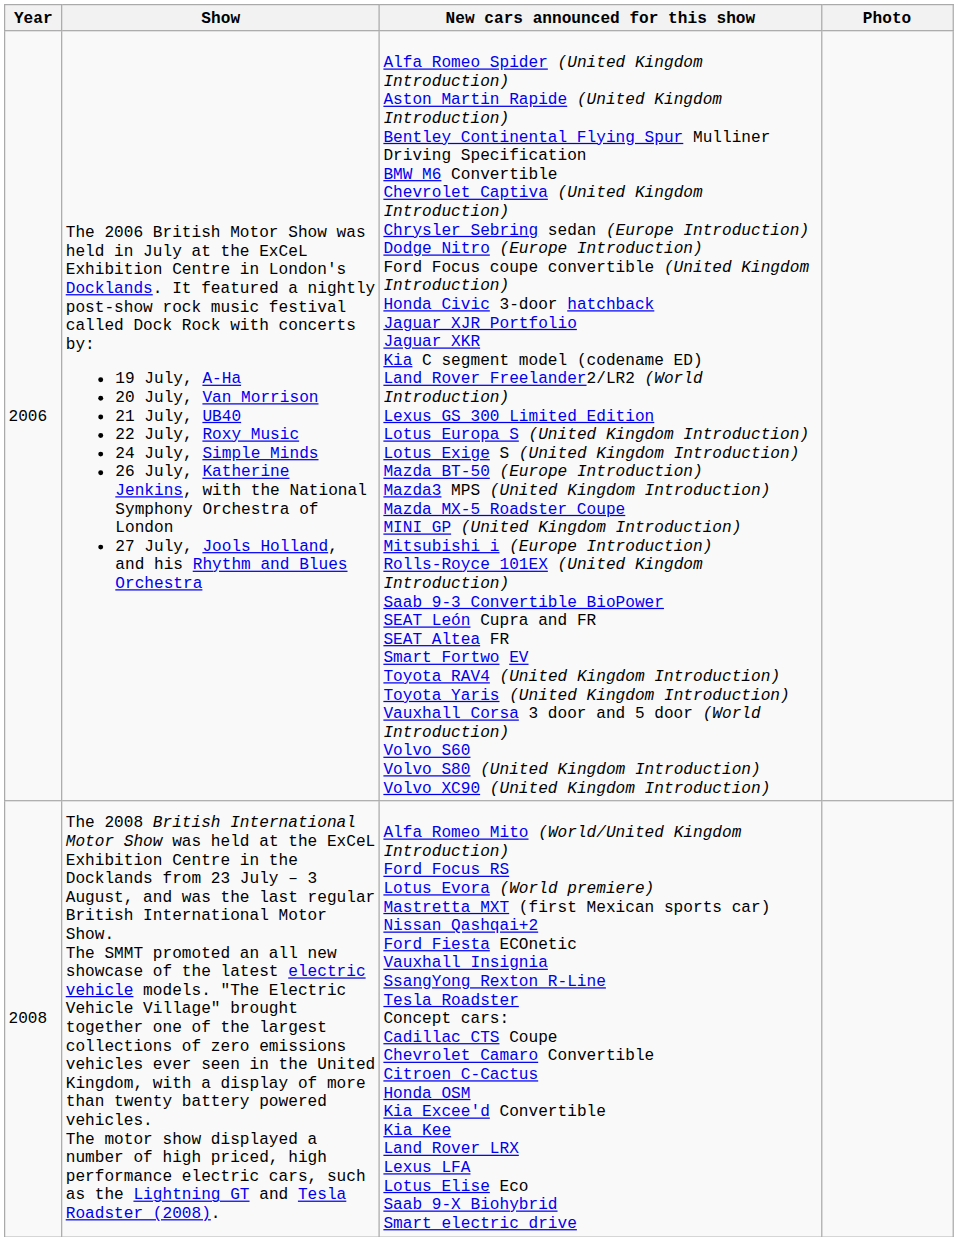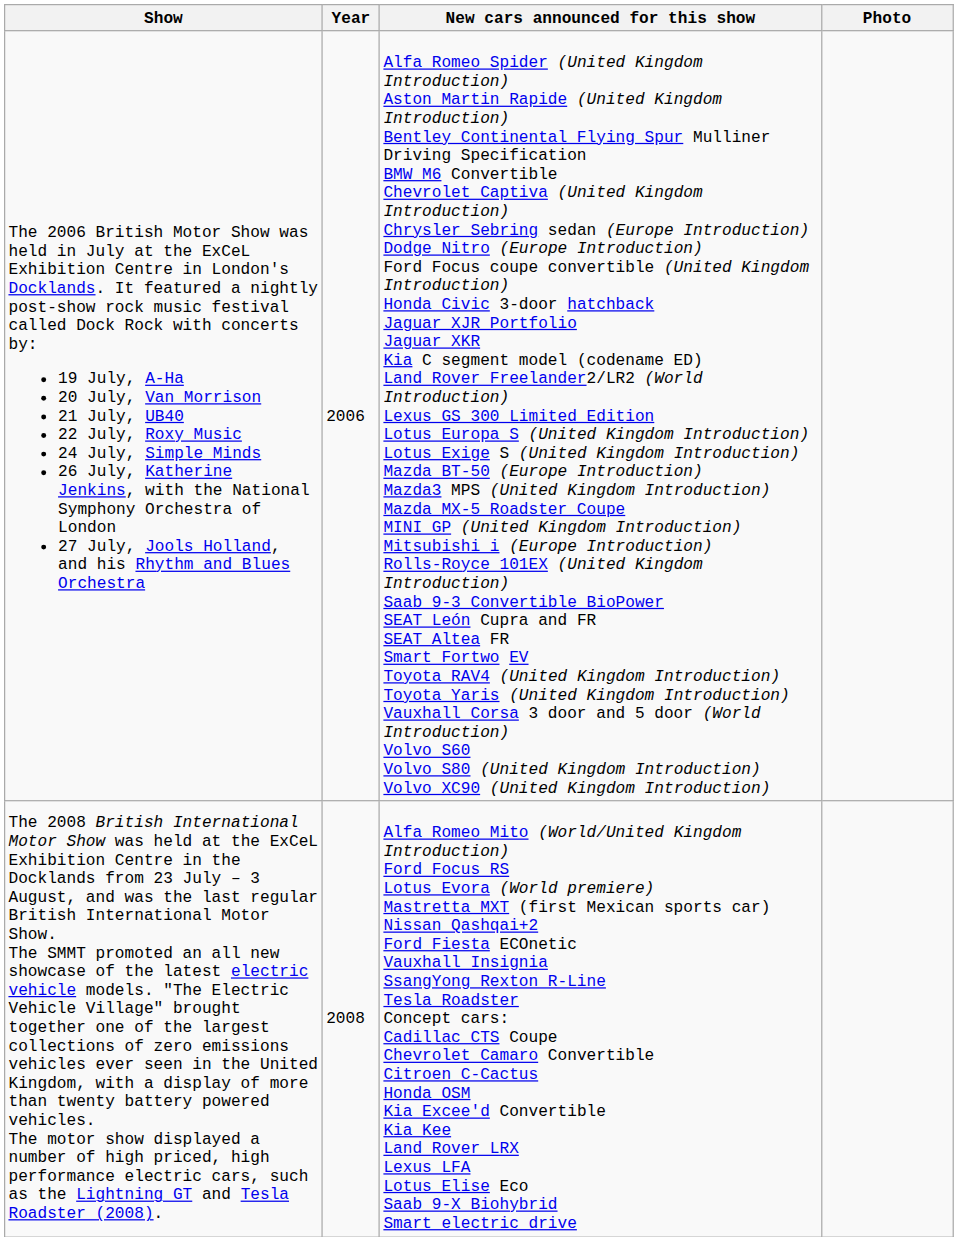columns swapped: Year <-> Show
